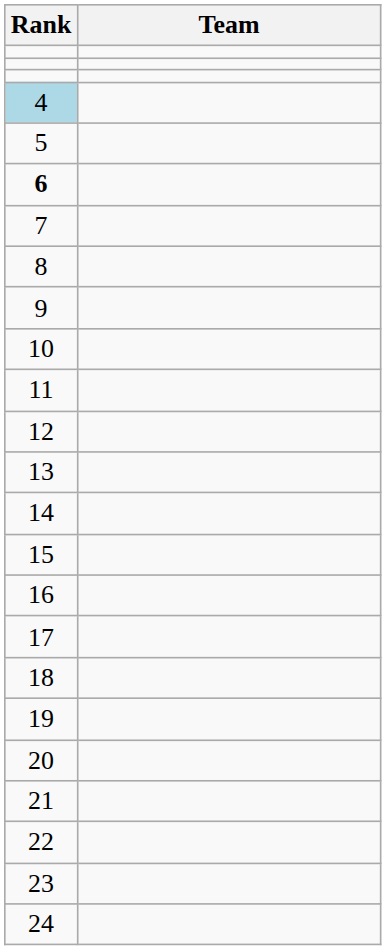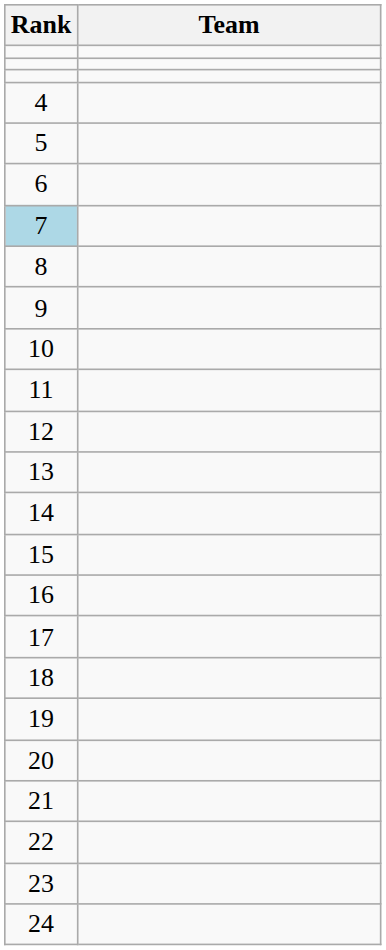row 5 | Rank: lightblue background -> no background
row 7 | Rank: bold -> normal
row 8 | Rank: no background -> lightblue background
